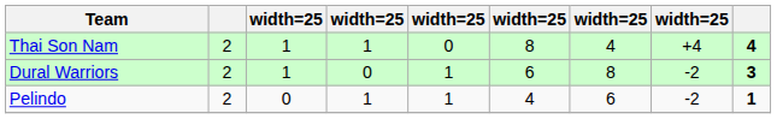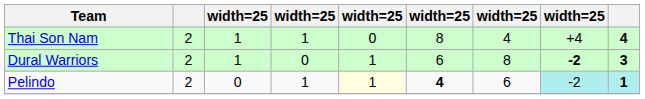Dural Warriors | column 8: normal -> bold
Pelindo | column 5: no background -> lightyellow background
Pelindo | column 6: normal -> bold
Pelindo | column 8: no background -> paleturquoise background
Pelindo | column 9: no background -> paleturquoise background
